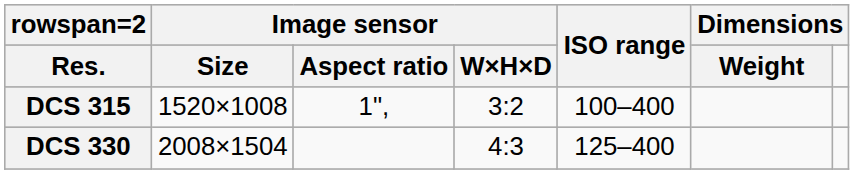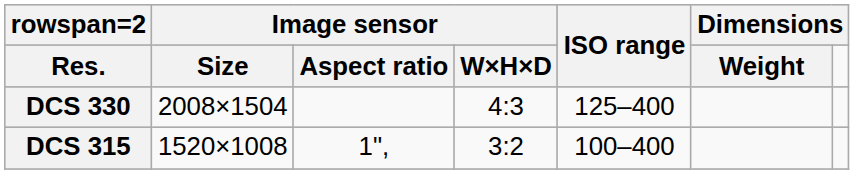rows swapped: DCS 315 <-> DCS 330
